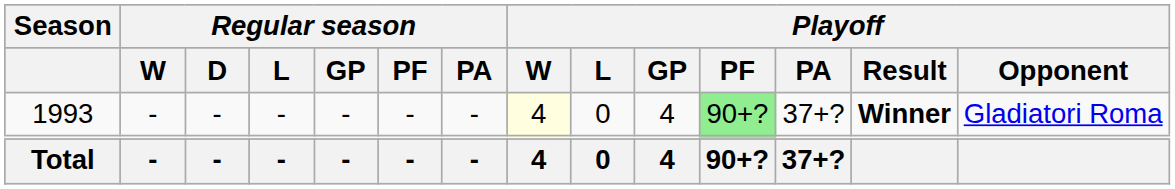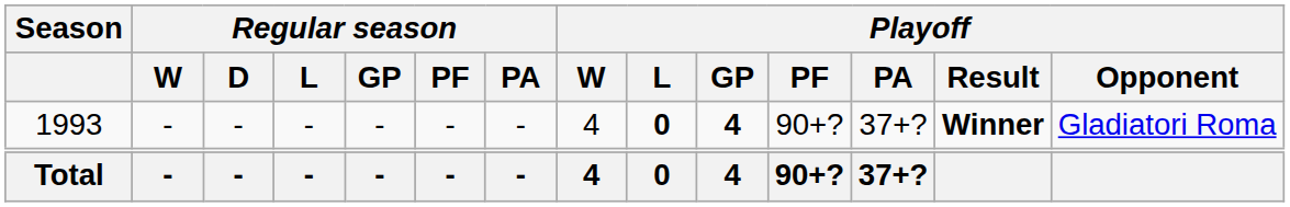1993 | Playoff / W: lightyellow background -> no background
1993 | Playoff / L: normal -> bold
1993 | Playoff / GP: normal -> bold
1993 | Playoff / PF: lightgreen background -> no background
